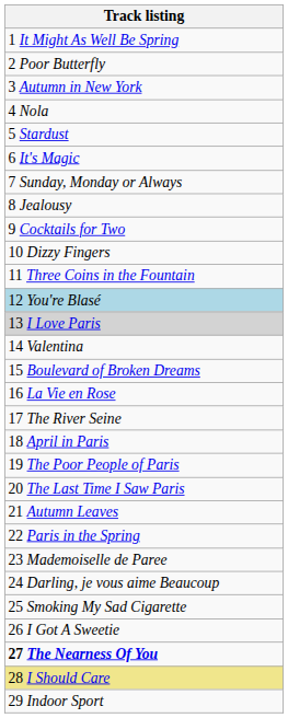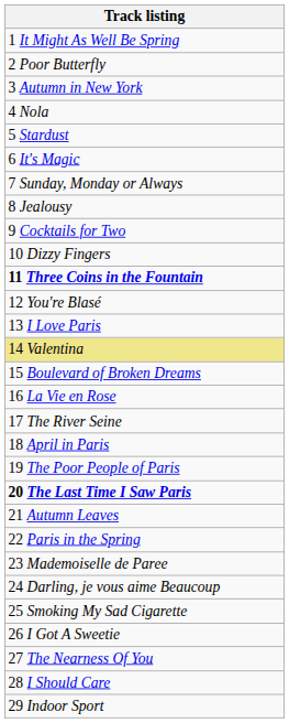row 12 | column 1: normal -> bold
row 13 | column 1: lightblue background -> no background
row 14 | column 1: lightgrey background -> no background
row 15 | column 1: no background -> khaki background
row 21 | column 1: normal -> bold
row 28 | column 1: bold -> normal
row 29 | column 1: khaki background -> no background
